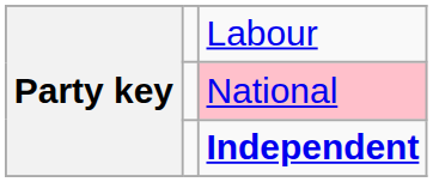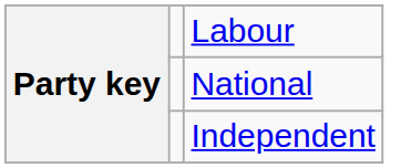National | column 3: pink background -> no background
Independent | column 3: bold -> normal
